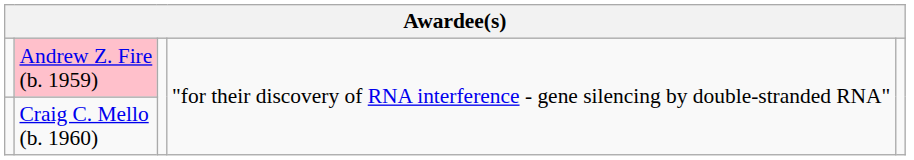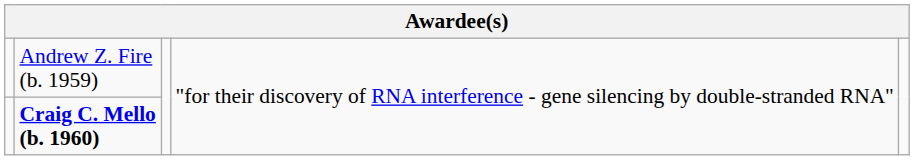Andrew Z. Fire (b. 1959) | column 2: pink background -> no background
Craig C. Mello (b. 1960) | column 2: normal -> bold
